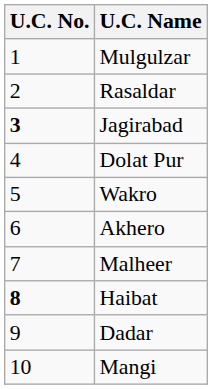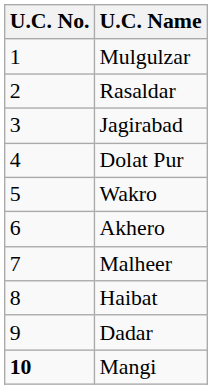Jagirabad | U.C. No.: bold -> normal
Haibat | U.C. No.: bold -> normal
Mangi | U.C. No.: normal -> bold
